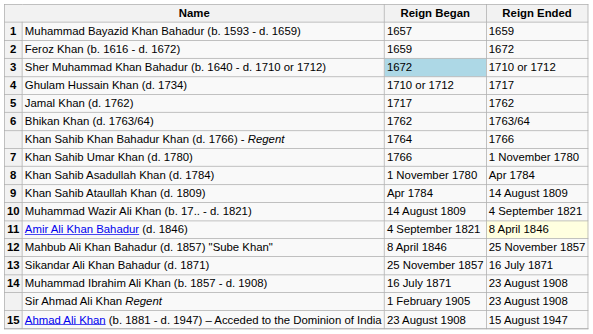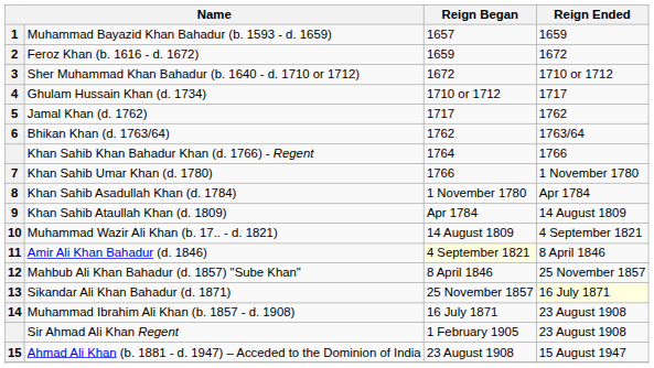Sher Muhammad Khan Bahadur (b. 1640 - d. 1710 or 1712) | Reign Began: lightblue background -> no background
Amir Ali Khan Bahadur (d. 1846) | Reign Began: no background -> lightyellow background
Amir Ali Khan Bahadur (d. 1846) | Reign Ended: lightyellow background -> no background
Sikandar Ali Khan Bahadur (d. 1871) | Reign Ended: no background -> lightyellow background
